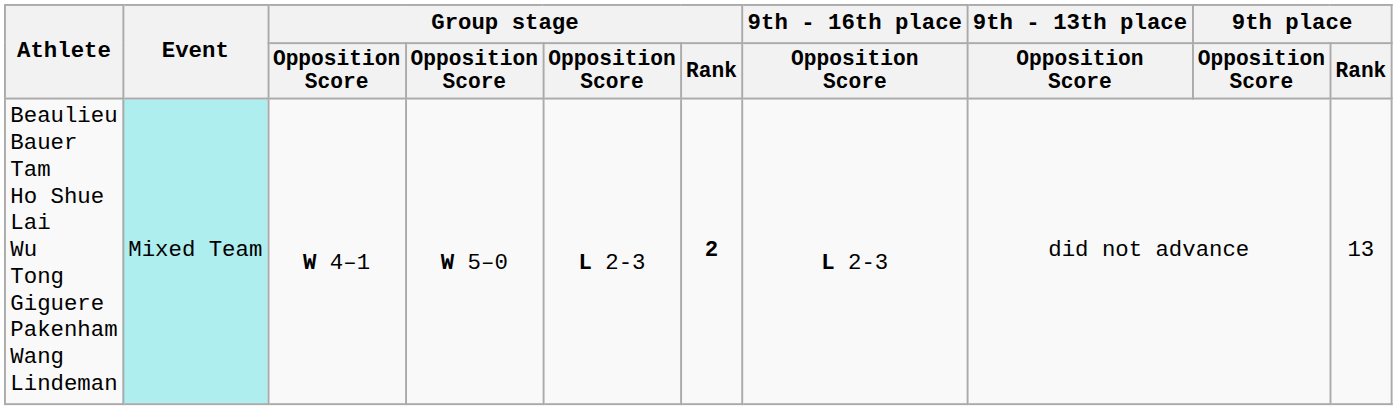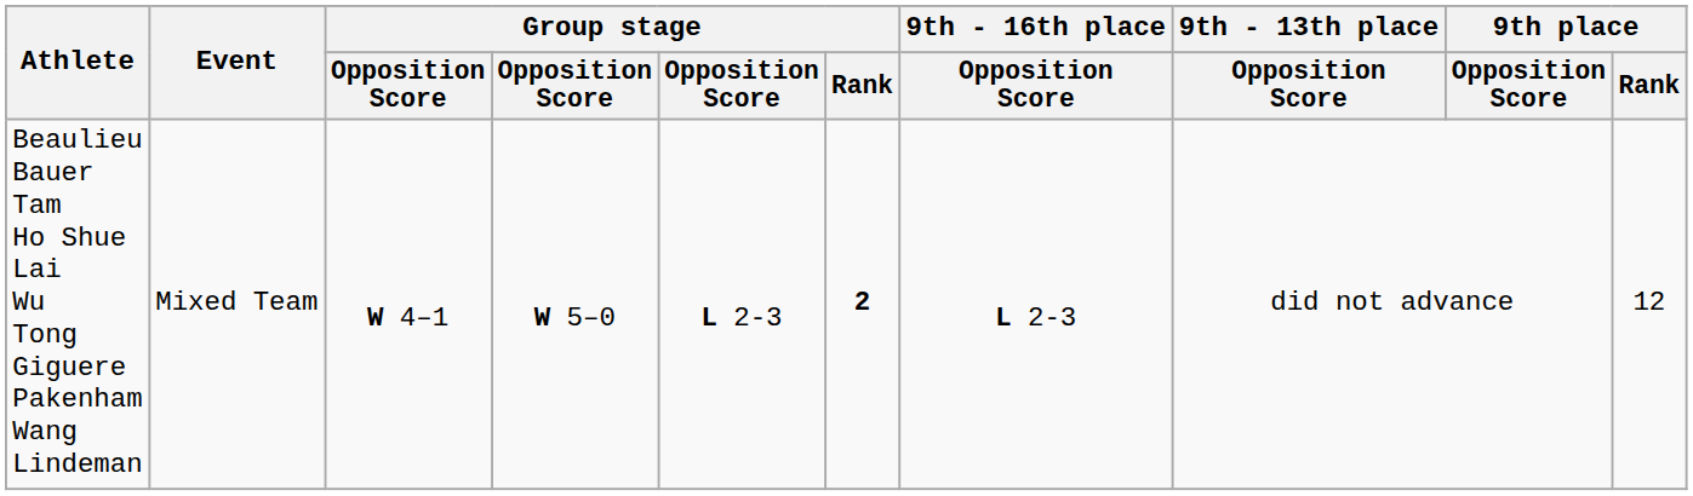row 3 | Event: paleturquoise background -> no background
row 3 | 9th place / Rank: 13 -> 12
